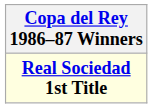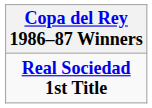row 2 | column 1: lightyellow background -> no background
